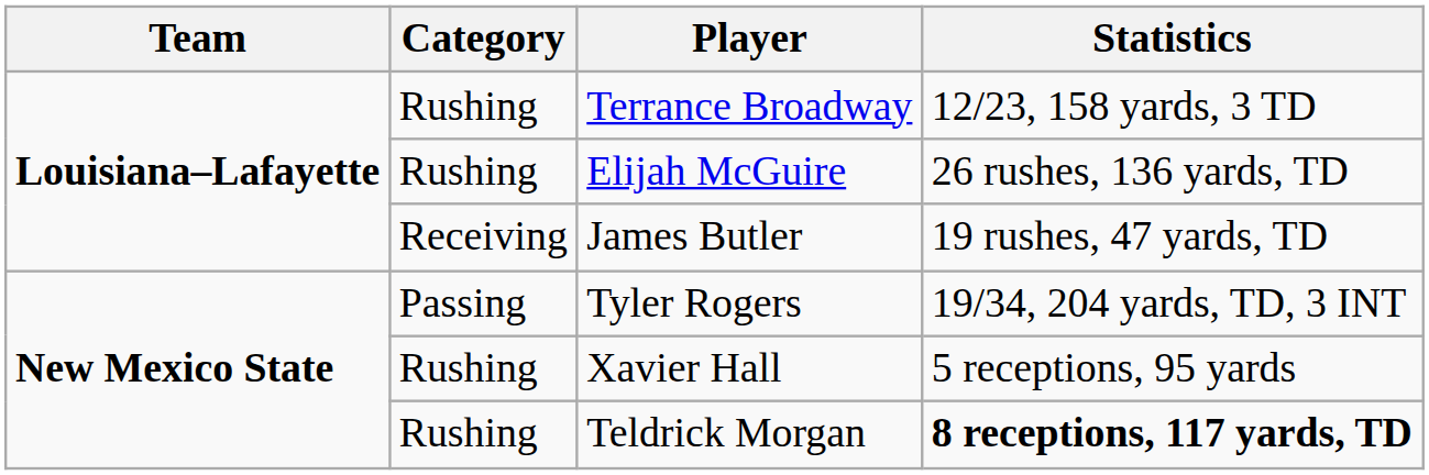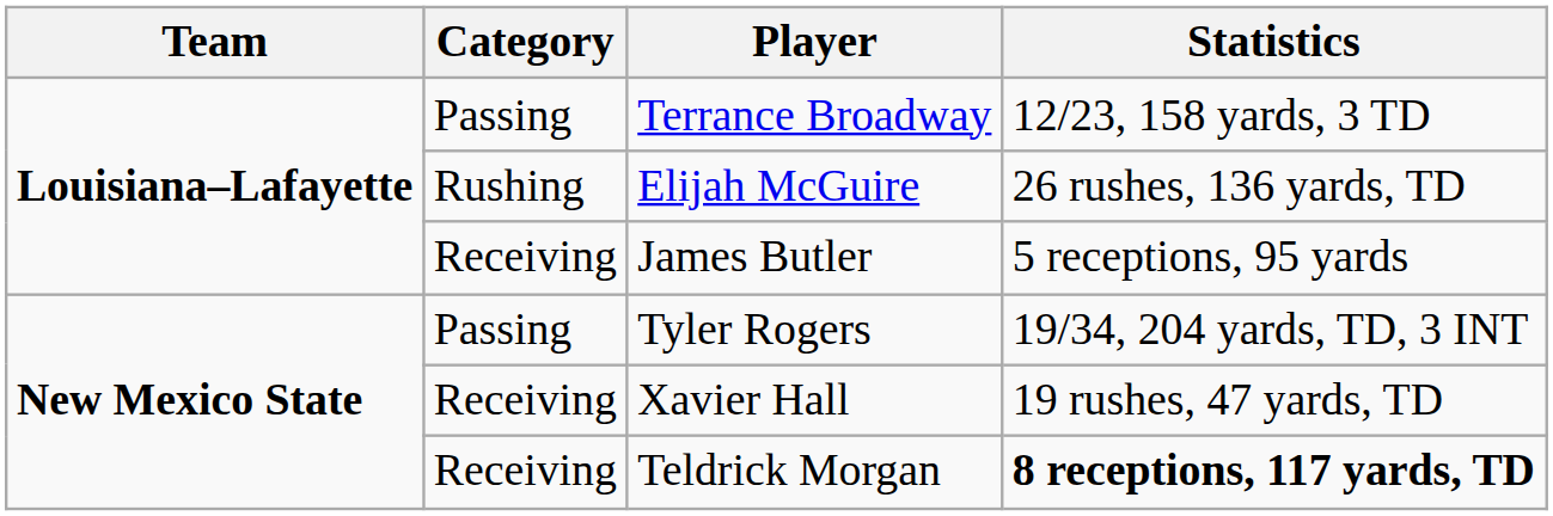Terrance Broadway | Category: Rushing -> Passing
James Butler | Statistics: 19 rushes, 47 yards, TD -> 5 receptions, 95 yards
Xavier Hall | Category: Rushing -> Receiving
Xavier Hall | Statistics: 5 receptions, 95 yards -> 19 rushes, 47 yards, TD
Teldrick Morgan | Category: Rushing -> Receiving
